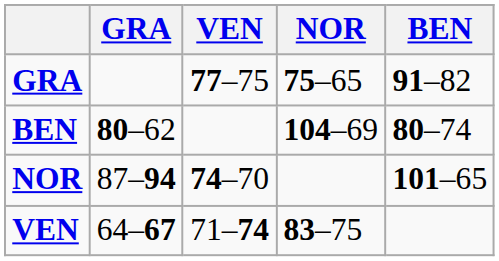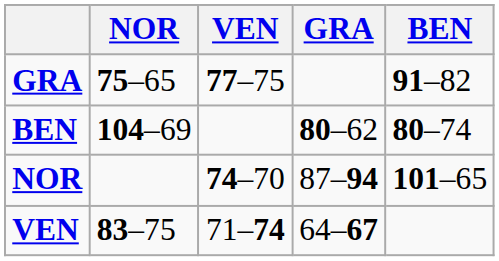columns swapped: GRA <-> NOR
